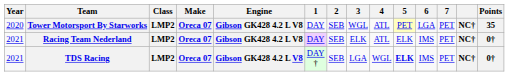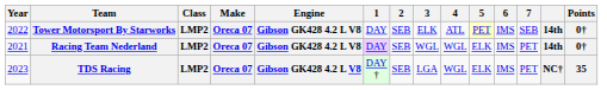Tower Motorsport By Starworks | Year: 2020 -> 2022
Tower Motorsport By Starworks | 3: WGL -> ELK
Tower Motorsport By Starworks | 6: LGA -> IMS
Tower Motorsport By Starworks | 7: PET -> SEB
Tower Motorsport By Starworks | column 13: NC† -> 14th
Tower Motorsport By Starworks | Points: 35 -> 0†
Racing Team Nederland | 3: ELK -> WGL
Racing Team Nederland | 4: ATL -> WGL
Racing Team Nederland | column 13: NC† -> 14th
TDS Racing | Year: 2021 -> 2023
TDS Racing | 5: bold -> normal
TDS Racing | Points: 0† -> 35
